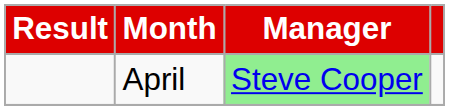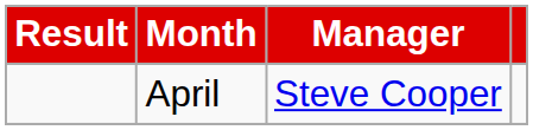April | Manager: lightgreen background -> no background
